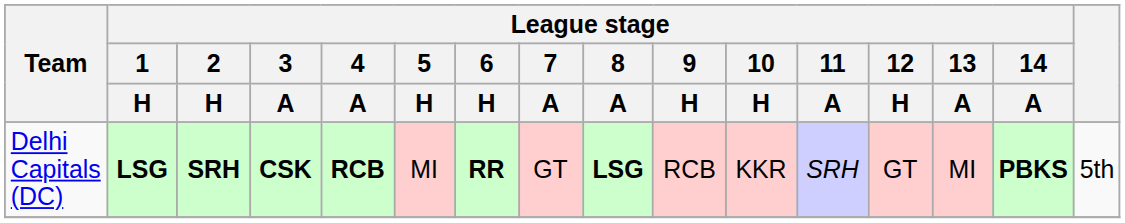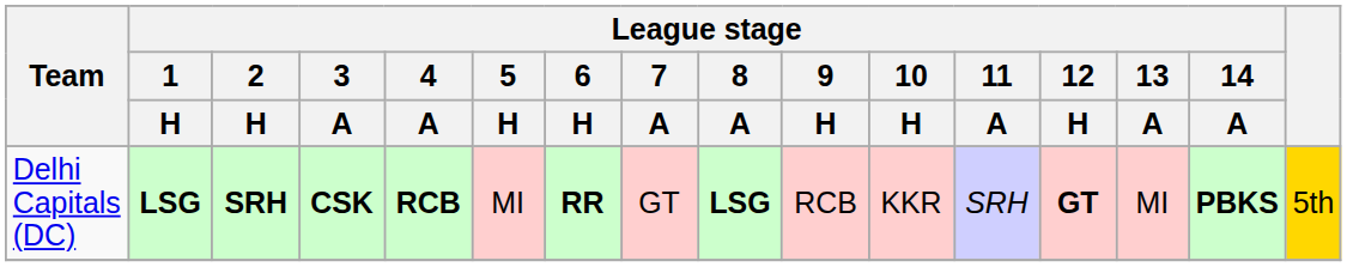Delhi Capitals (DC) | League stage / 12 / H: normal -> bold
Delhi Capitals (DC) | column 16: no background -> gold background
